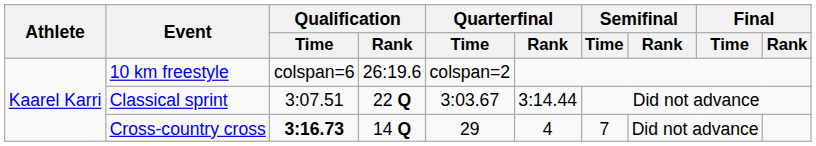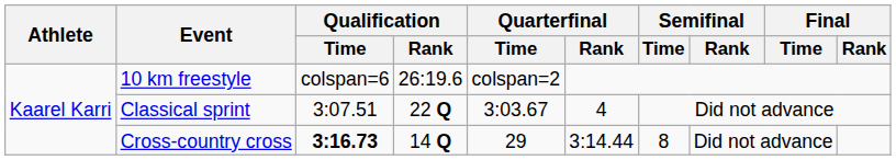Classical sprint | Quarterfinal / Rank: 3:14.44 -> 4
Cross-country cross | Quarterfinal / Rank: 4 -> 3:14.44
Cross-country cross | Semifinal / Time: 7 -> 8
